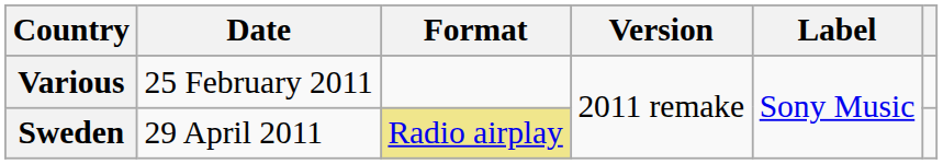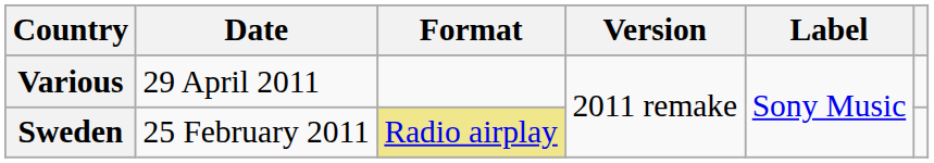Various | Date: 25 February 2011 -> 29 April 2011
Sweden | Date: 29 April 2011 -> 25 February 2011
